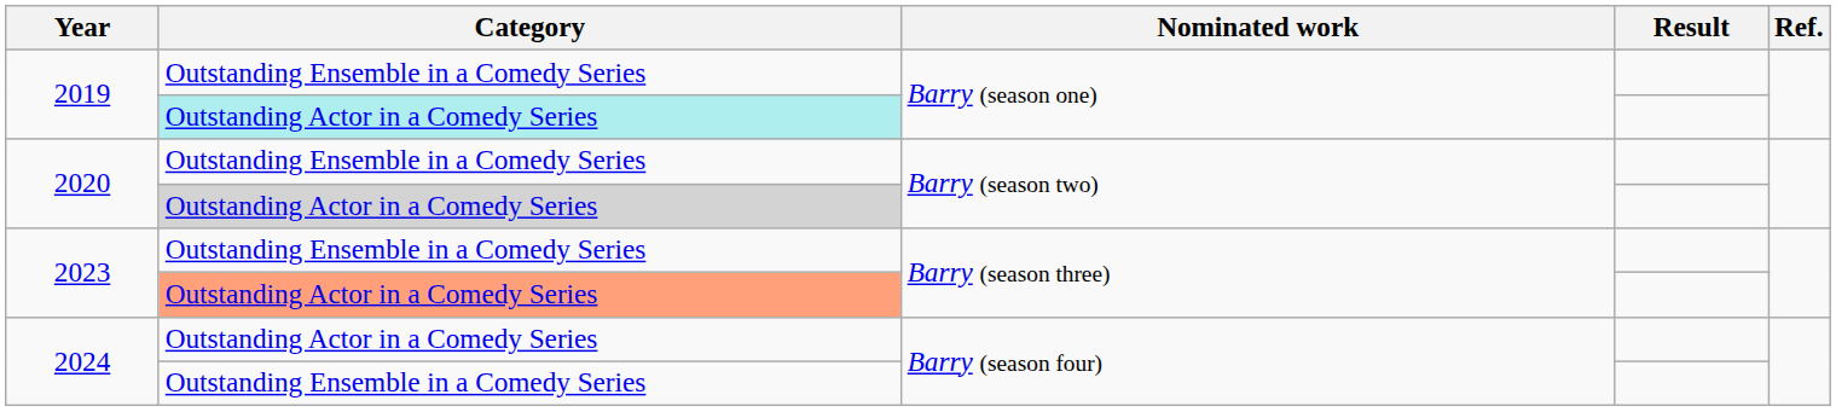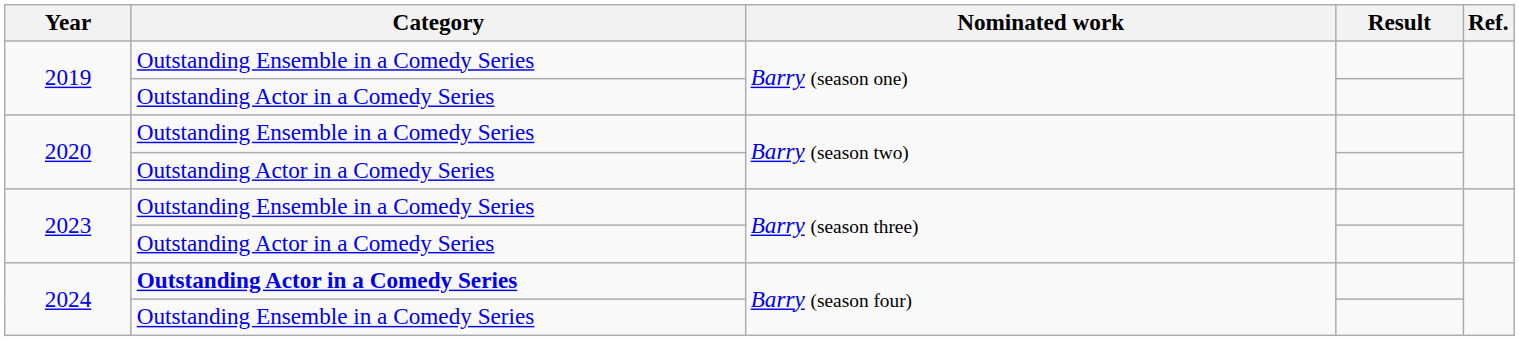2019 / Outstanding Actor in a Comedy Series | Category: paleturquoise background -> no background
2020 / Outstanding Actor in a Comedy Series | Category: lightgrey background -> no background
2023 / Outstanding Actor in a Comedy Series | Category: lightsalmon background -> no background
2024 / Outstanding Actor in a Comedy Series | Category: normal -> bold
